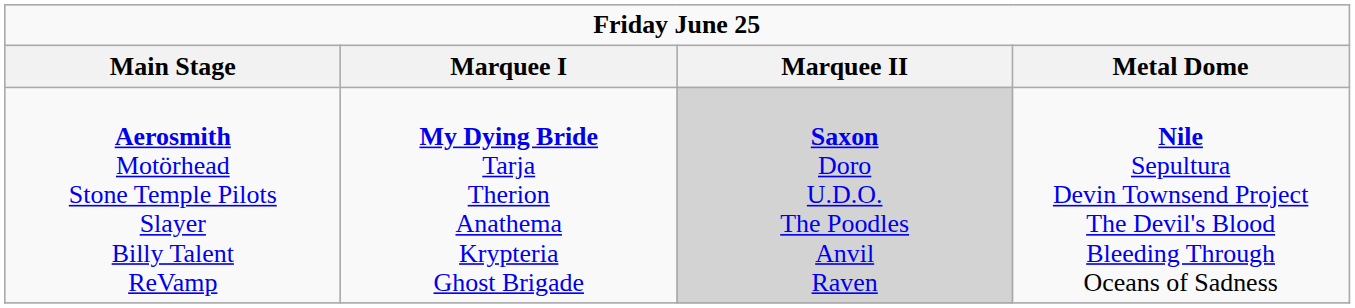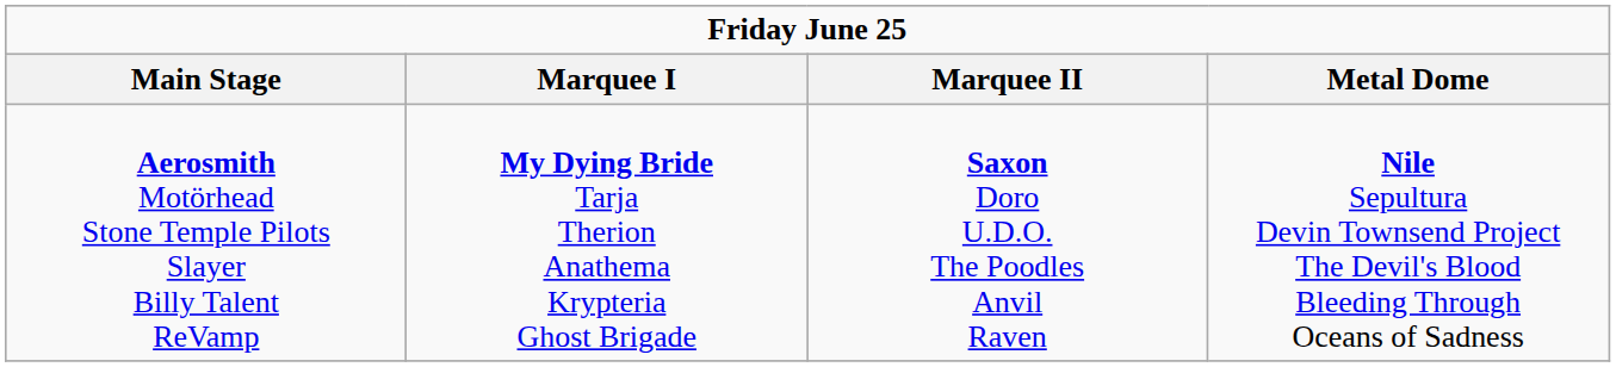row 3 | Marquee II: lightgrey background -> no background
